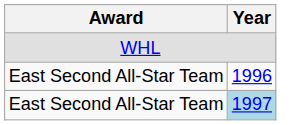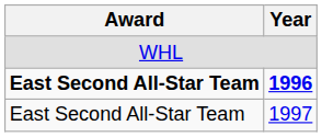1996 | Award: normal -> bold
1996 | Year: normal -> bold
1997 | Year: lightblue background -> no background
